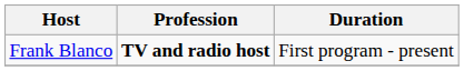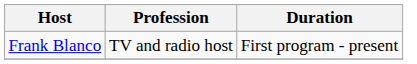Frank Blanco | Profession: bold -> normal
